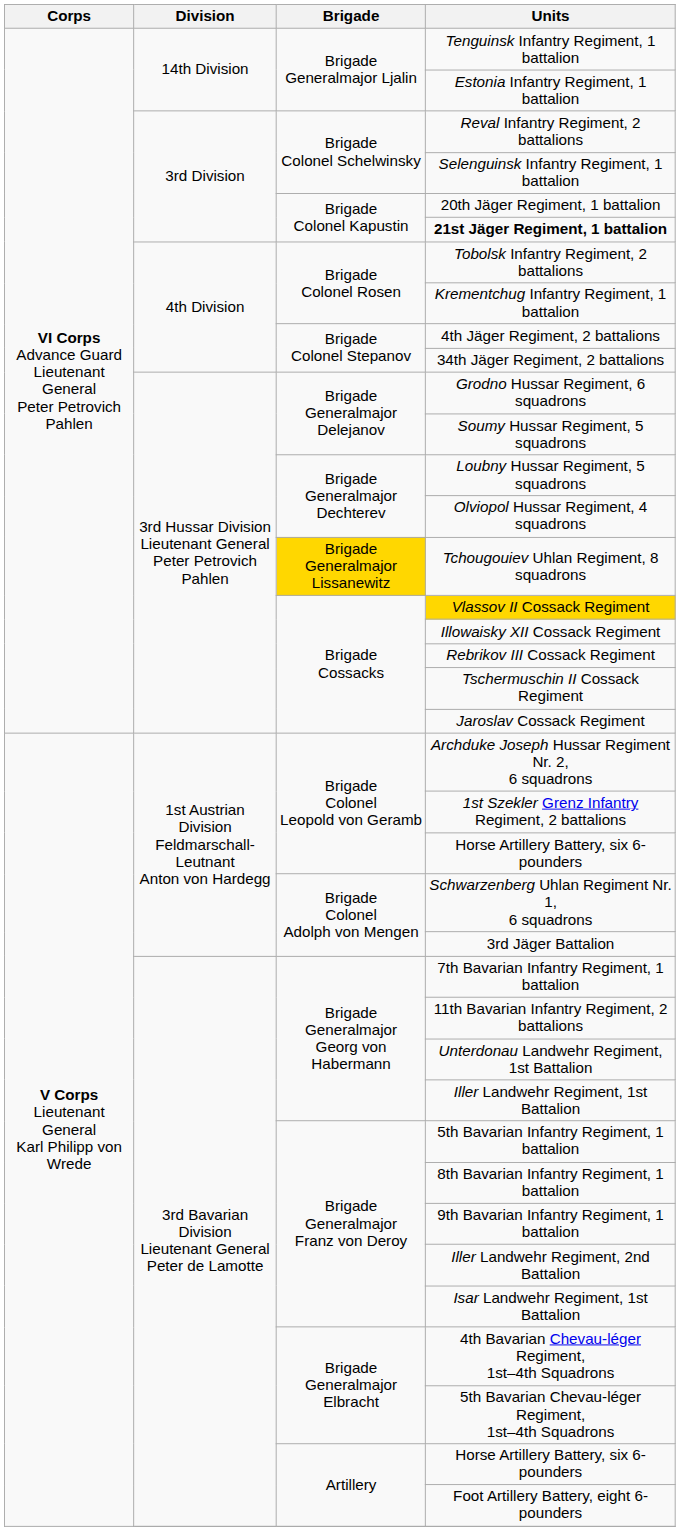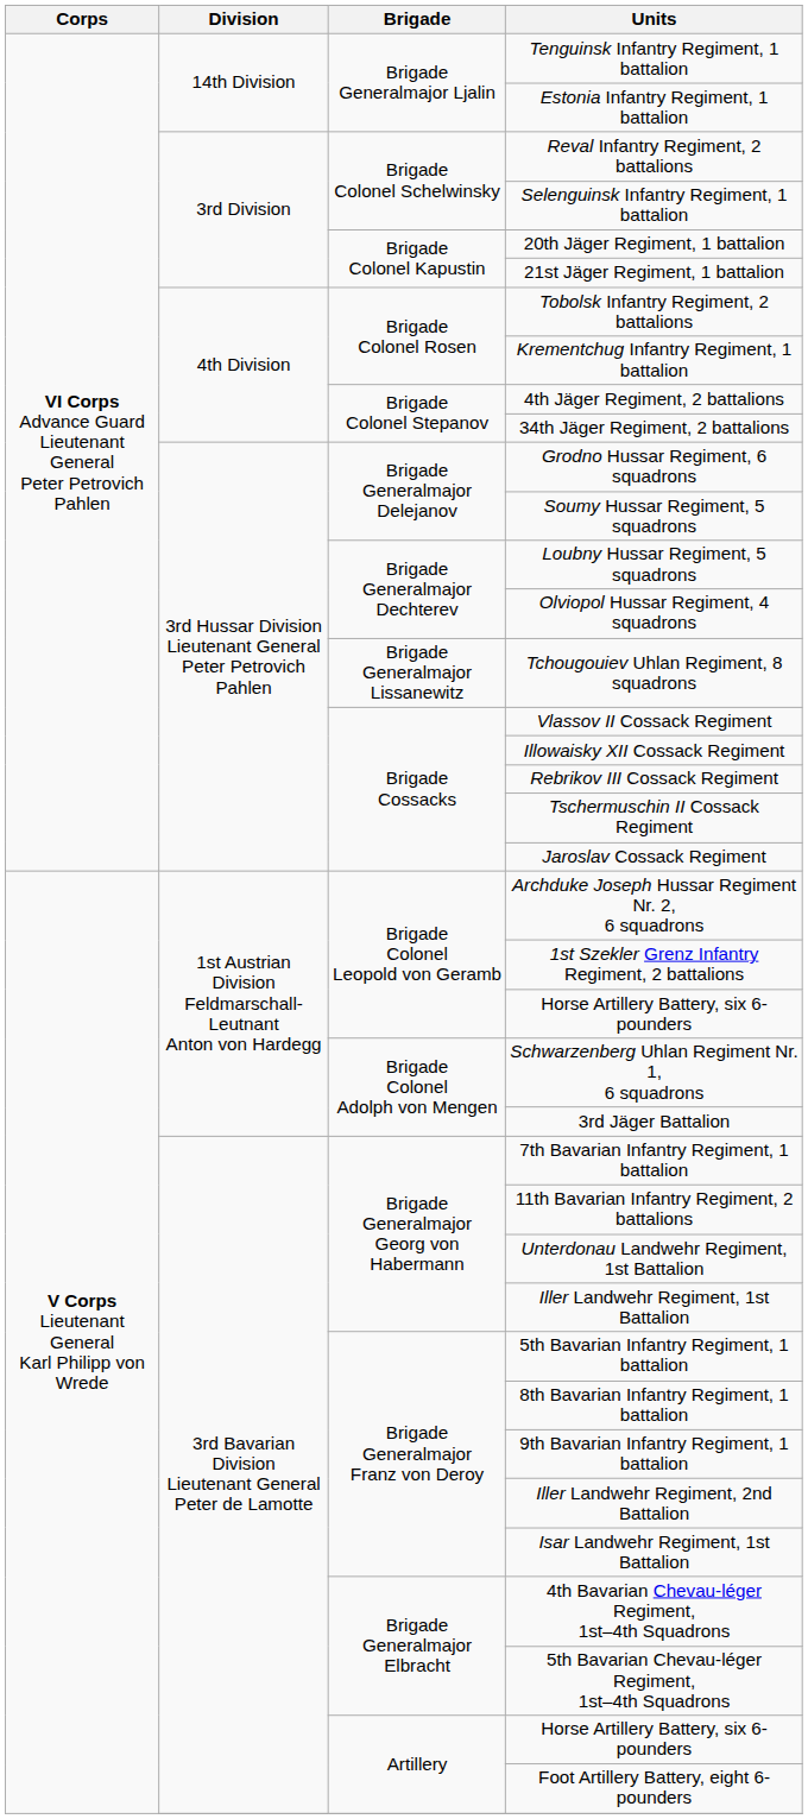21st Jäger Regiment, 1 battalion | Units: bold -> normal
Tchougouiev Uhlan Regiment, 8 squadrons | Brigade: gold background -> no background
Vlassov II Cossack Regiment | Units: gold background -> no background
